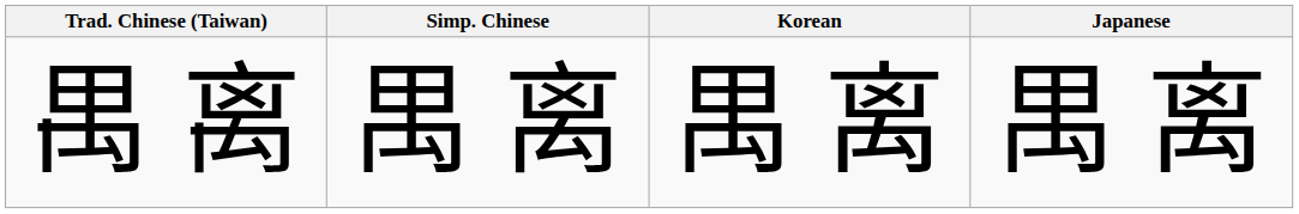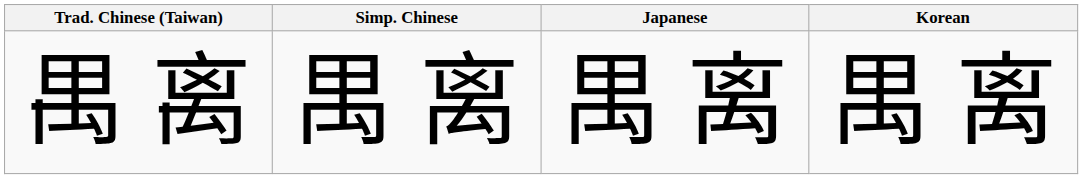columns swapped: Japanese <-> Korean
